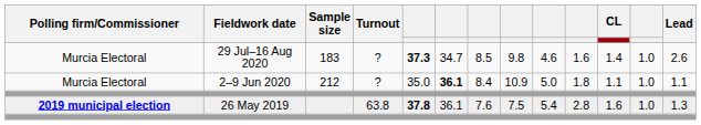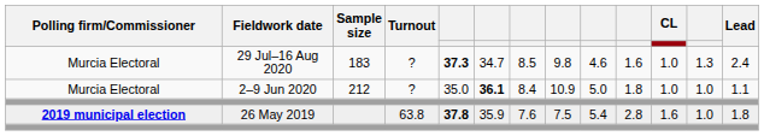29 Jul–16 Aug 2020 | CL: 1.4 -> 1.0
29 Jul–16 Aug 2020 | column 12: 1.0 -> 1.3
29 Jul–16 Aug 2020 | Lead: 2.6 -> 2.4
2–9 Jun 2020 | CL: 1.1 -> 1.0
26 May 2019 | column 6: 36.1 -> 35.9
26 May 2019 | Lead: 1.3 -> 1.8
